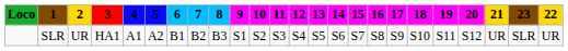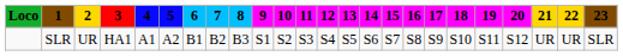columns swapped: 22 <-> 23
